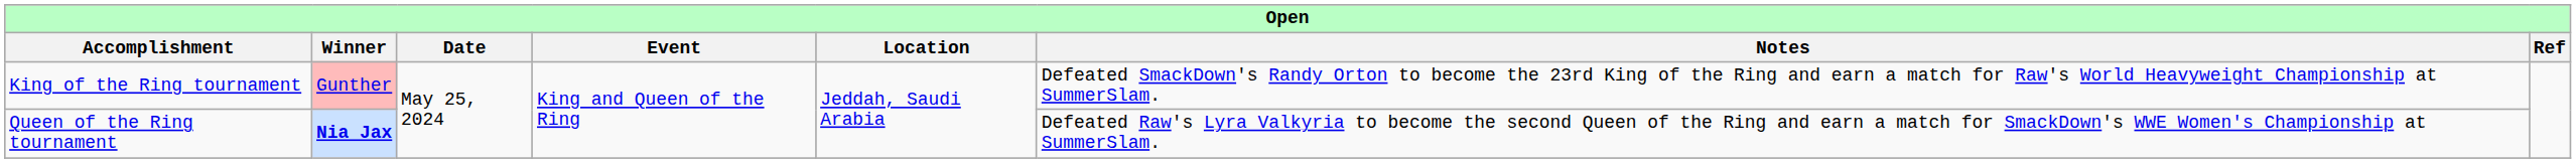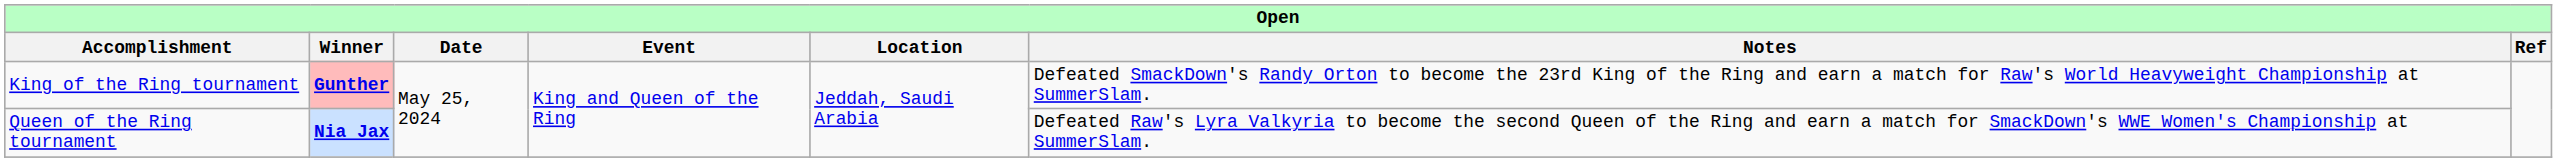King of the Ring tournament | Winner: normal -> bold
